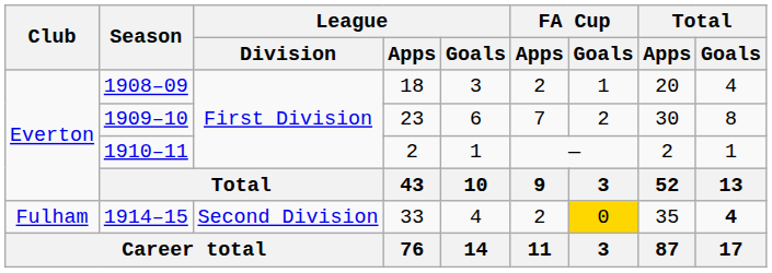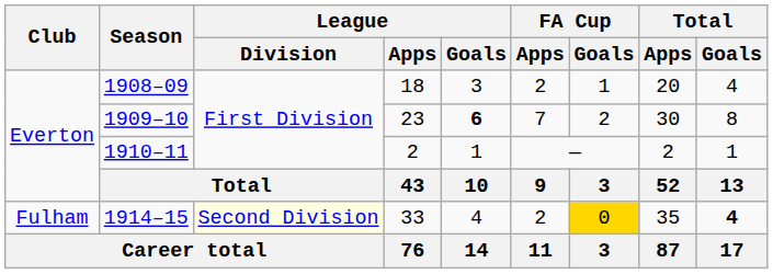1909–10 | League / Goals: normal -> bold
1914–15 | League / Division: no background -> lightyellow background
